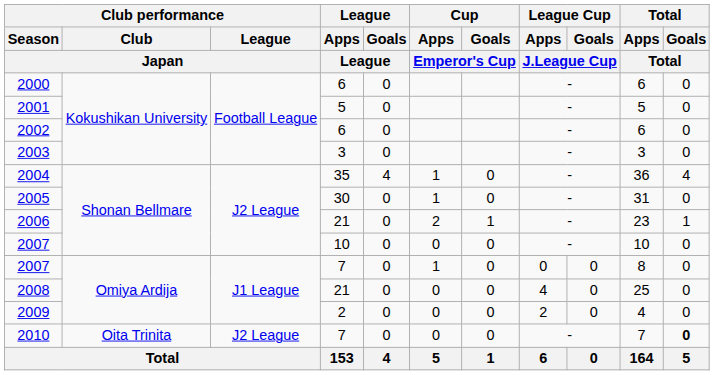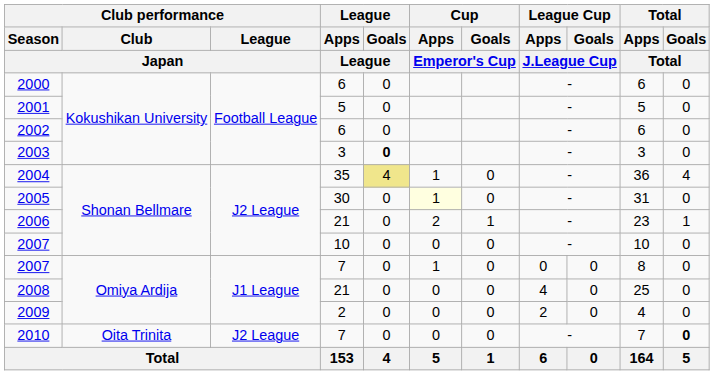2003 | League / Goals / League: normal -> bold
2004 | League / Goals / League: no background -> khaki background
2005 | Cup / Apps / Emperor's Cup: no background -> lightyellow background
